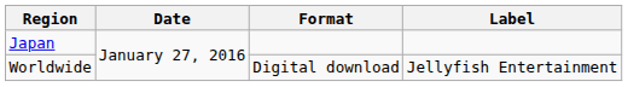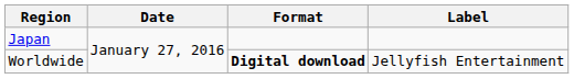Worldwide | Format: normal -> bold
